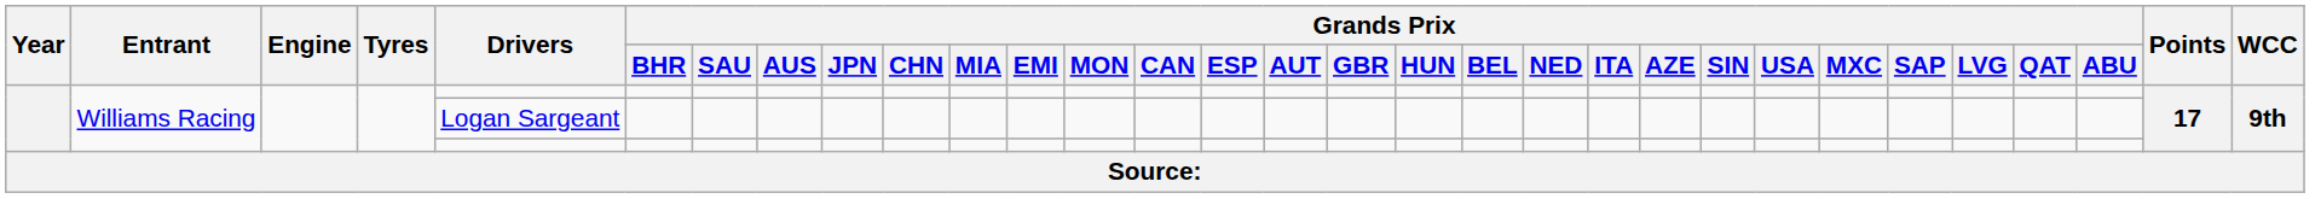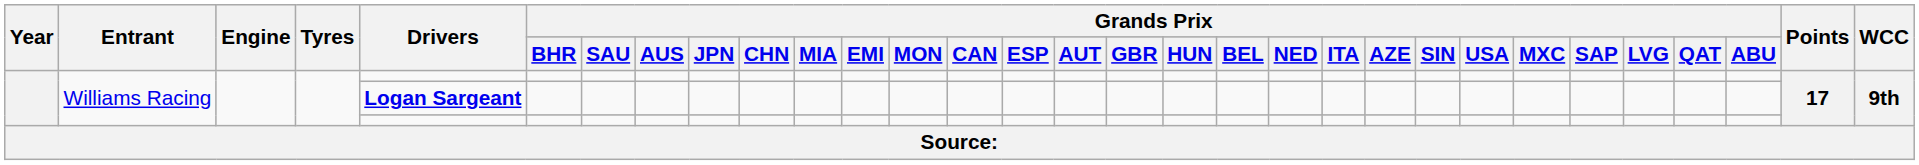row 4 | Drivers: normal -> bold
